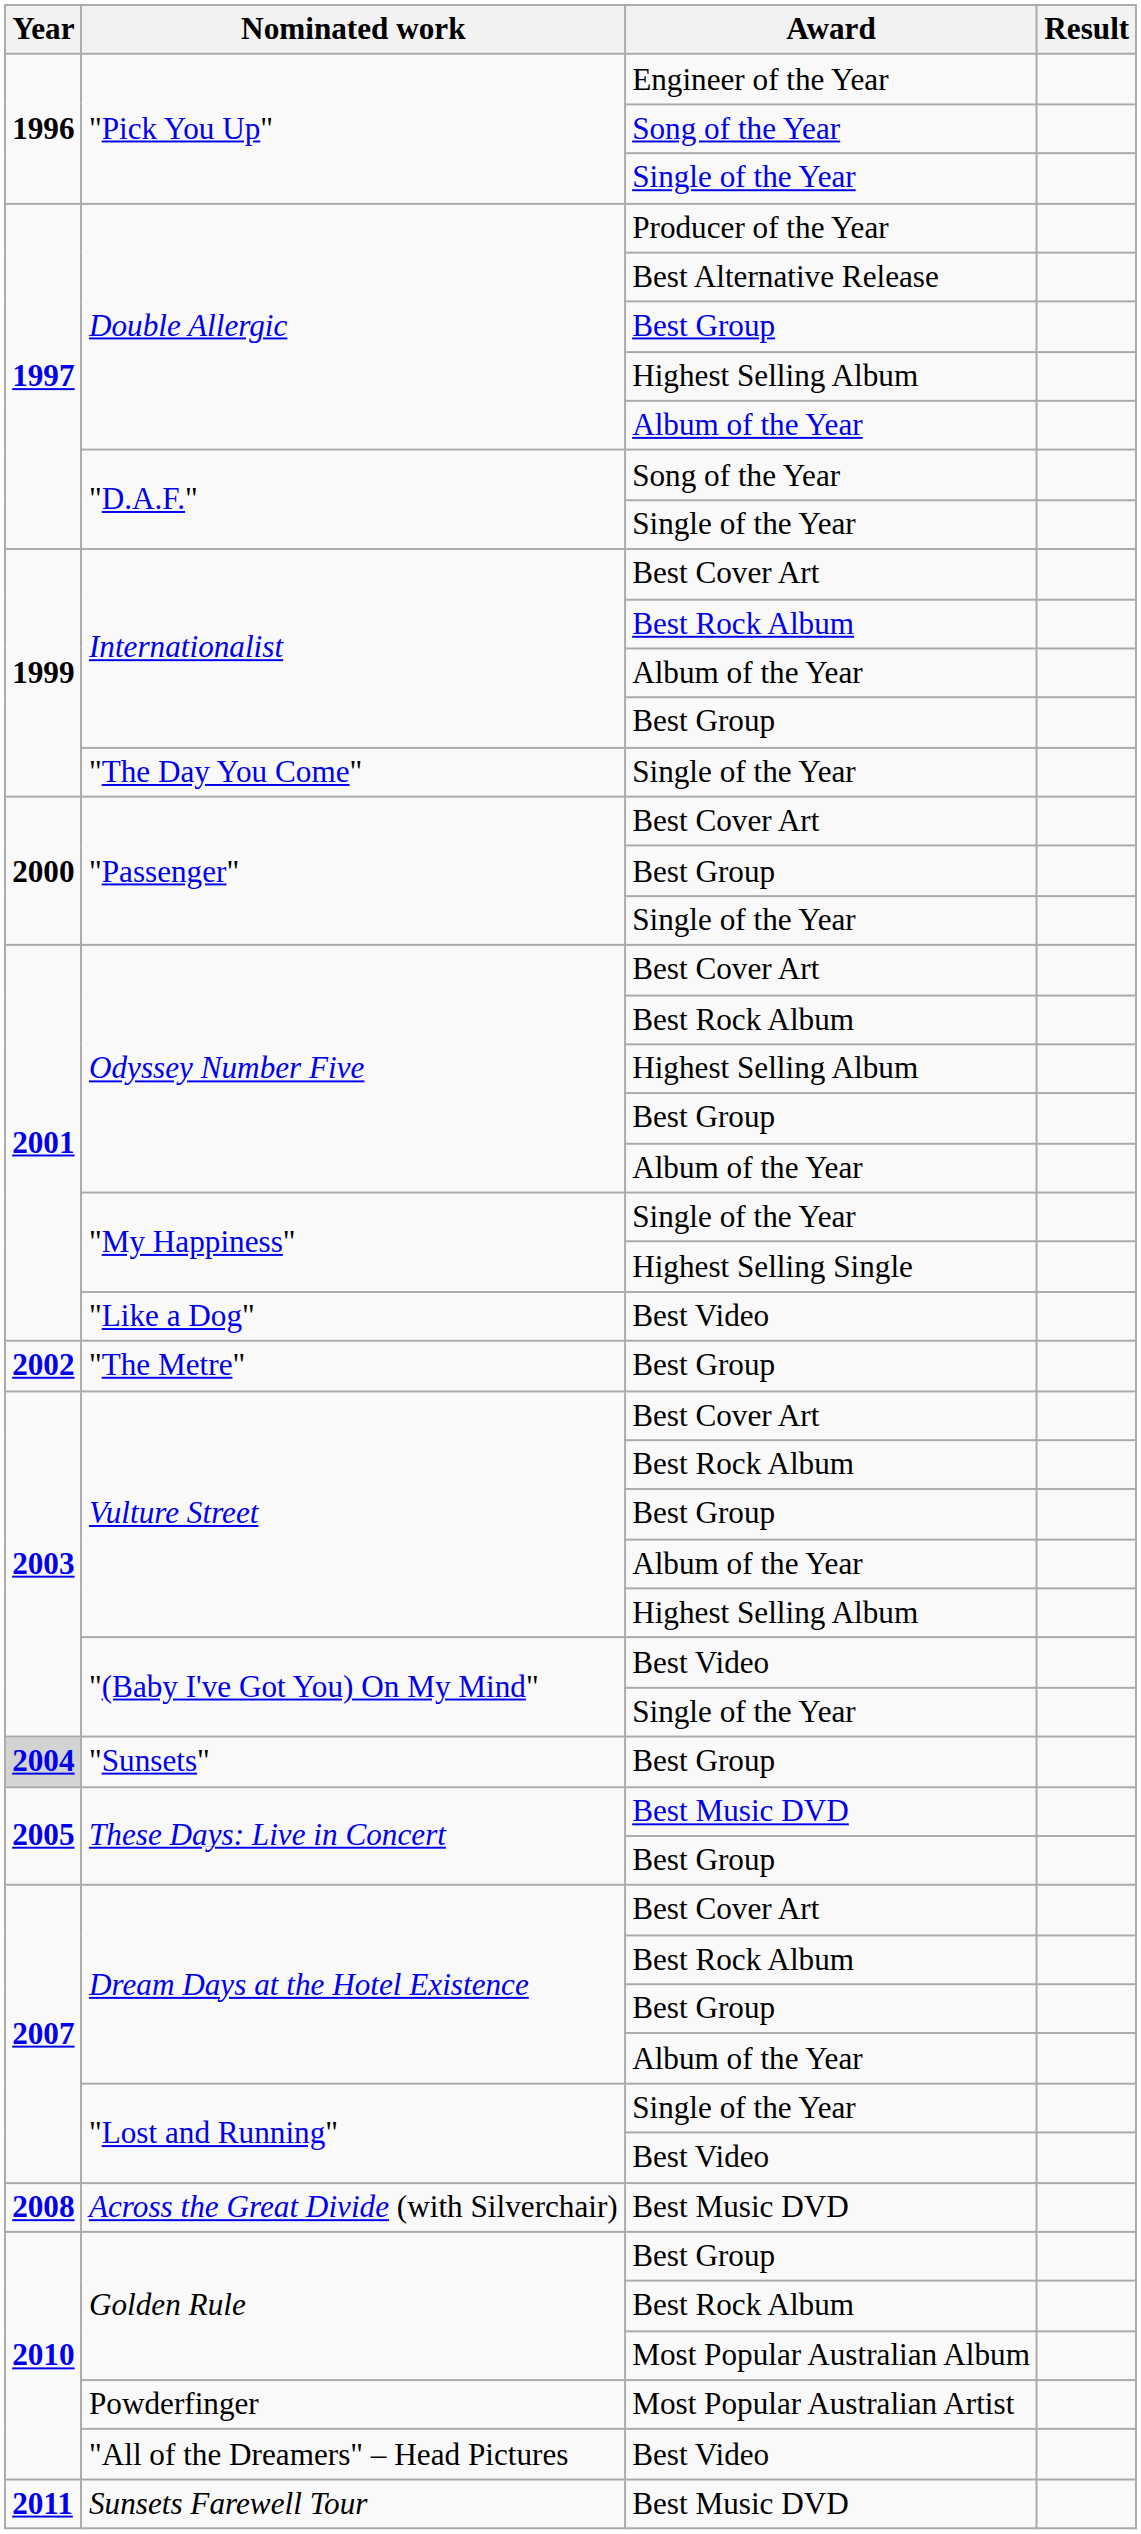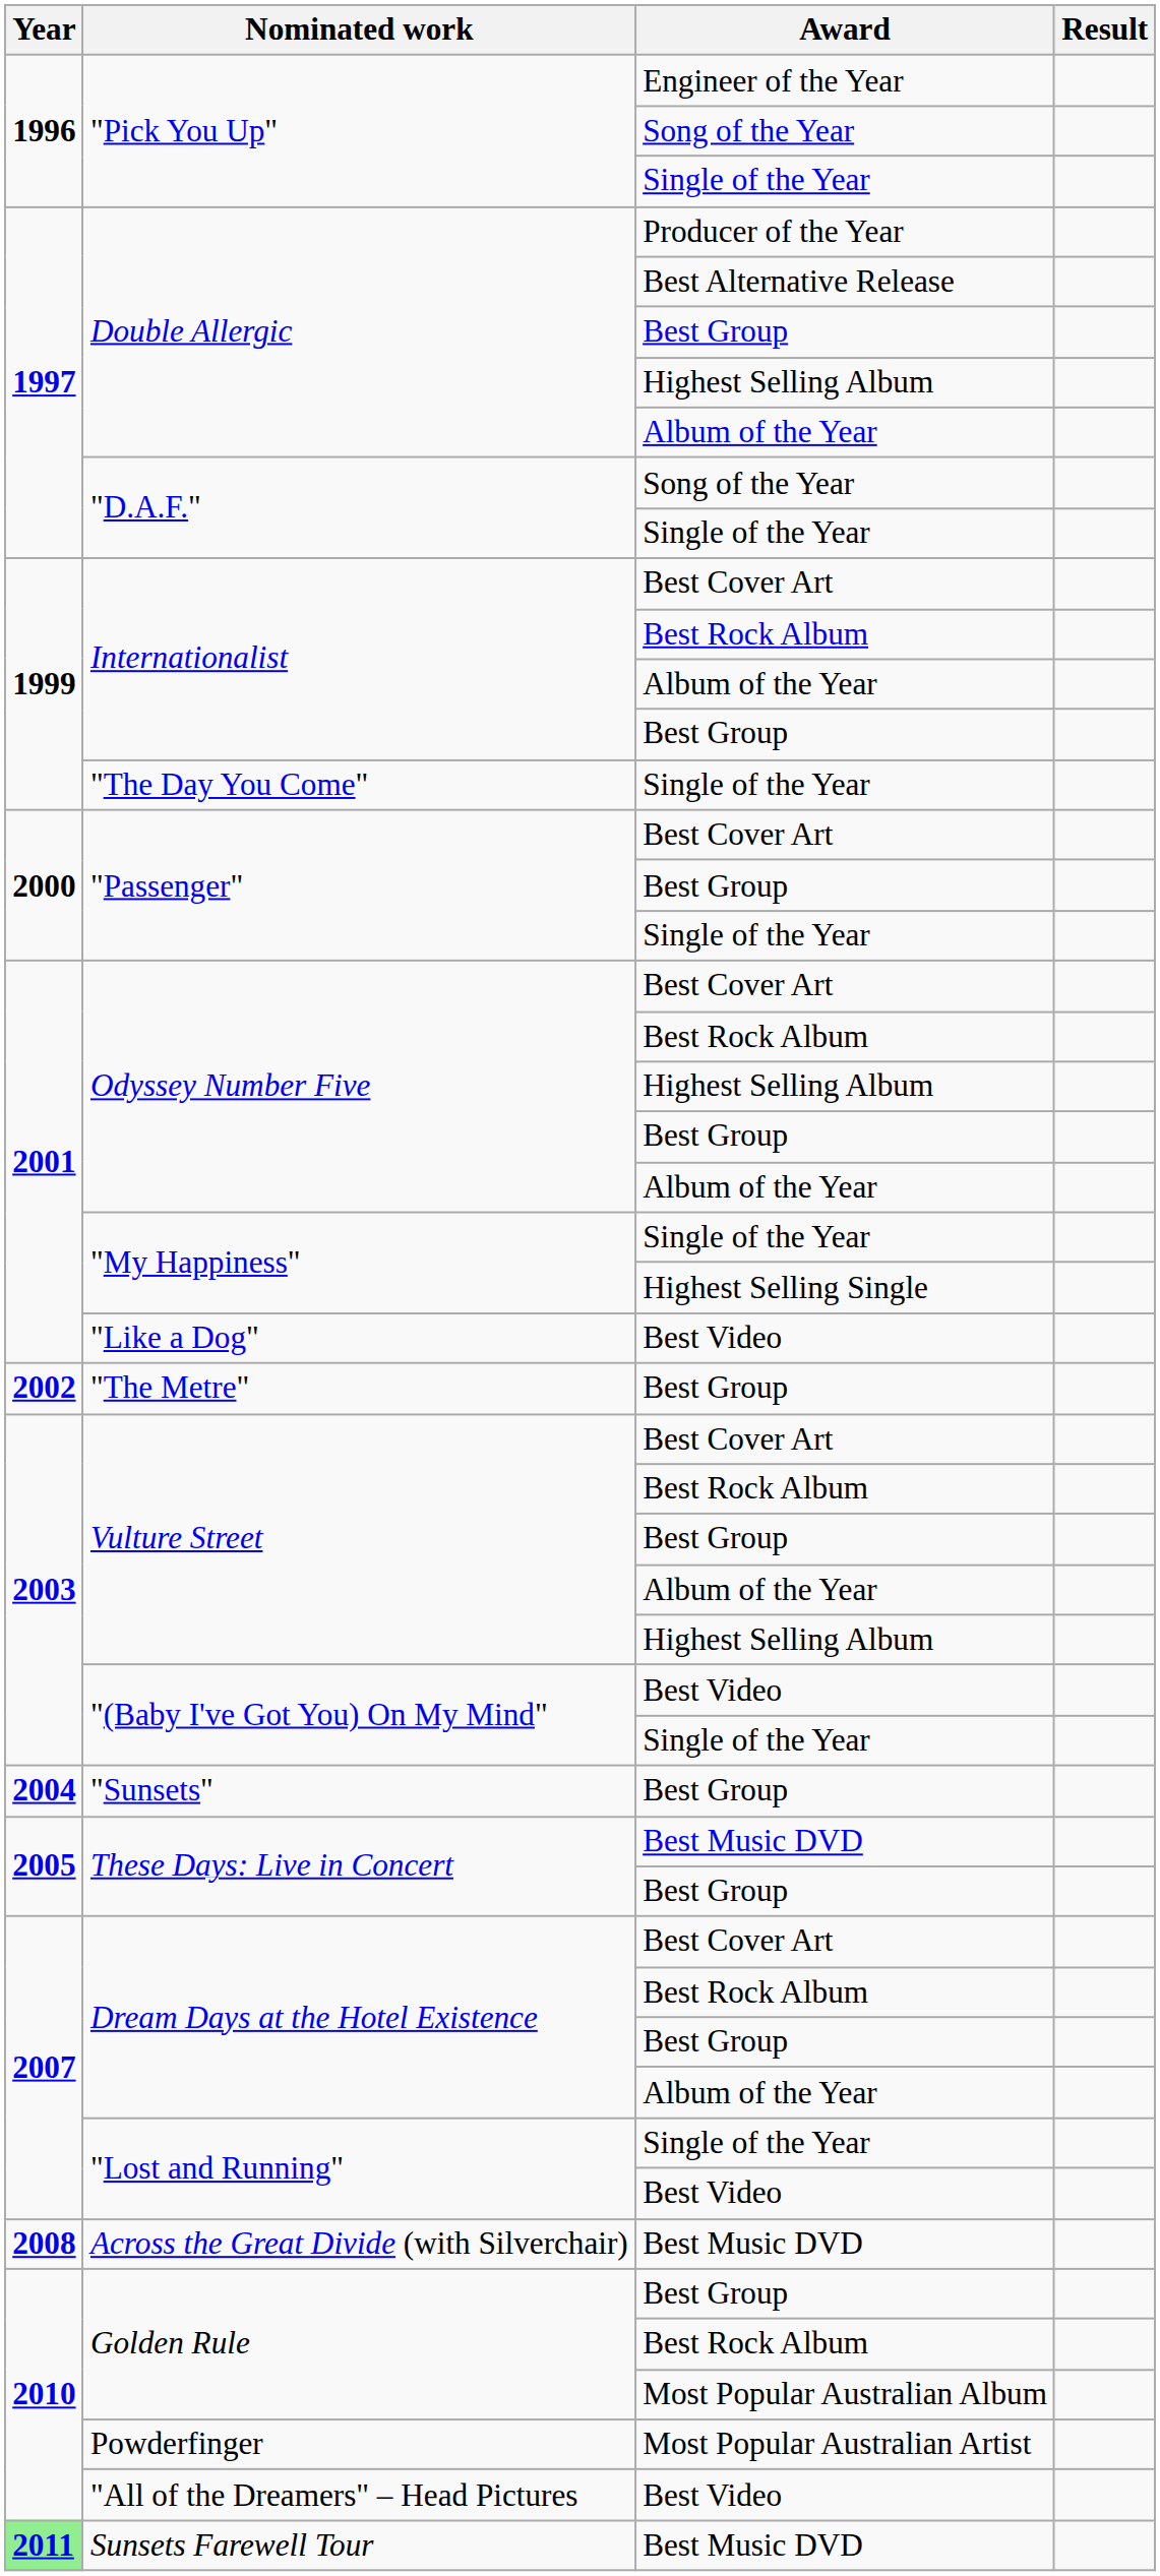"Sunsets" | Year: lightgrey background -> no background
Sunsets Farewell Tour | Year: no background -> lightgreen background
